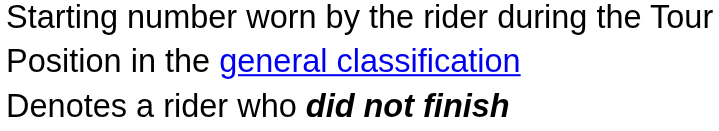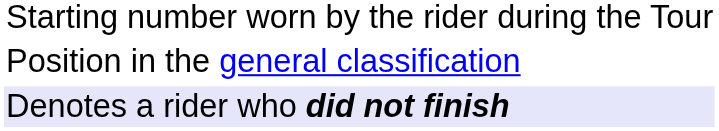row 3 | column 1: no background -> lavender background
